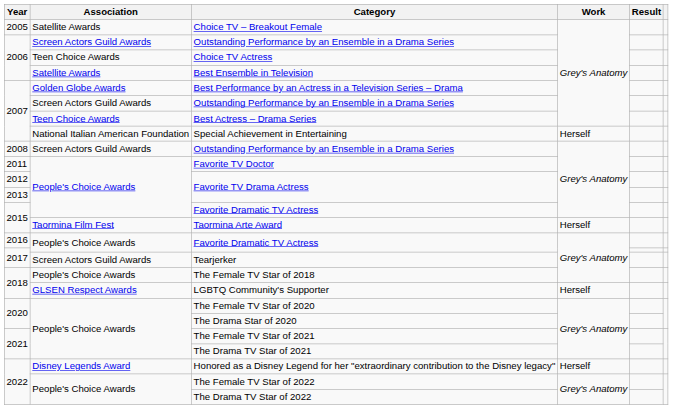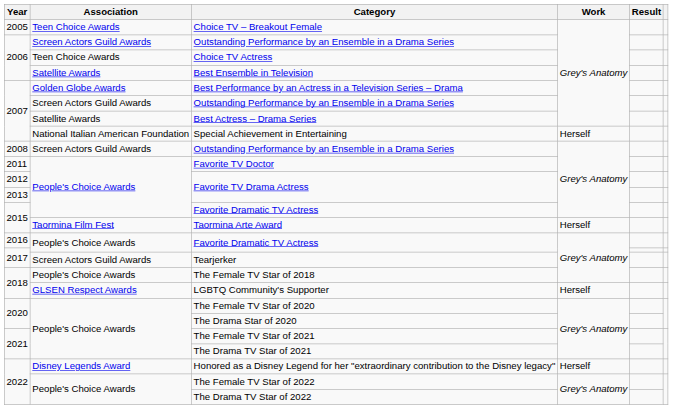Choice TV – Breakout Female | Association: Satellite Awards -> Teen Choice Awards
Best Actress – Drama Series | Association: Teen Choice Awards -> Satellite Awards
